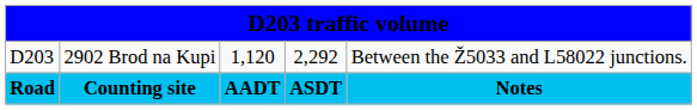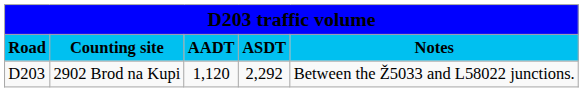rows swapped: Road <-> D203
